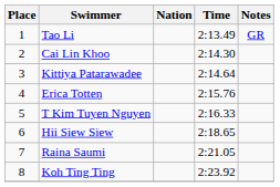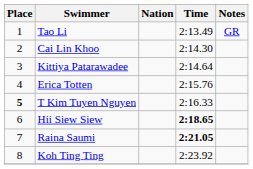T Kim Tuyen Nguyen | Place: normal -> bold
Hii Siew Siew | Time: normal -> bold
Raina Saumi | Time: normal -> bold
